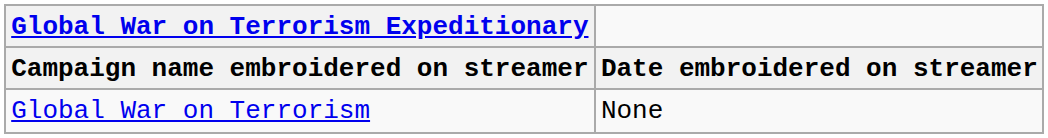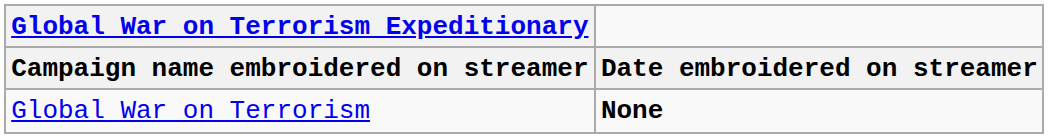Global War on Terrorism | Date embroidered on streamer: normal -> bold
